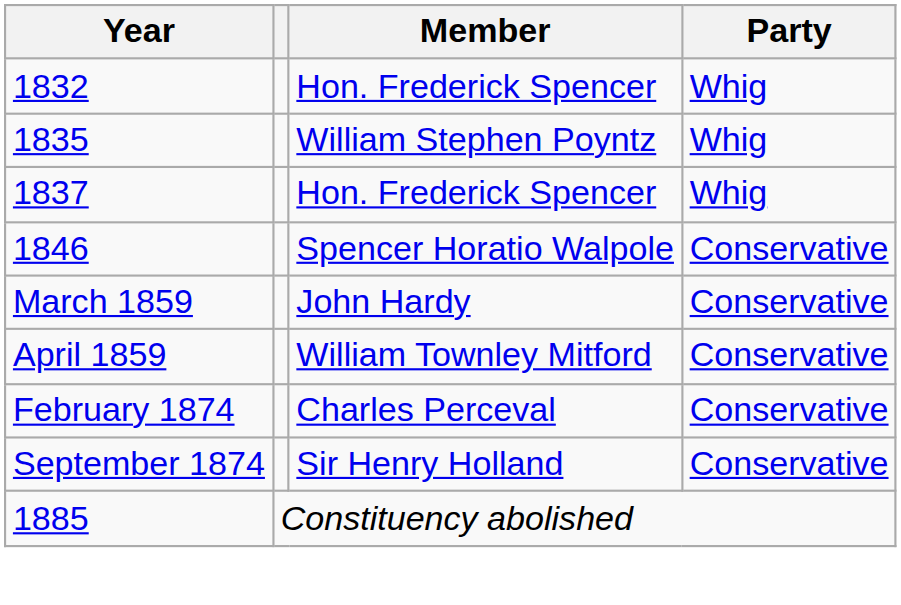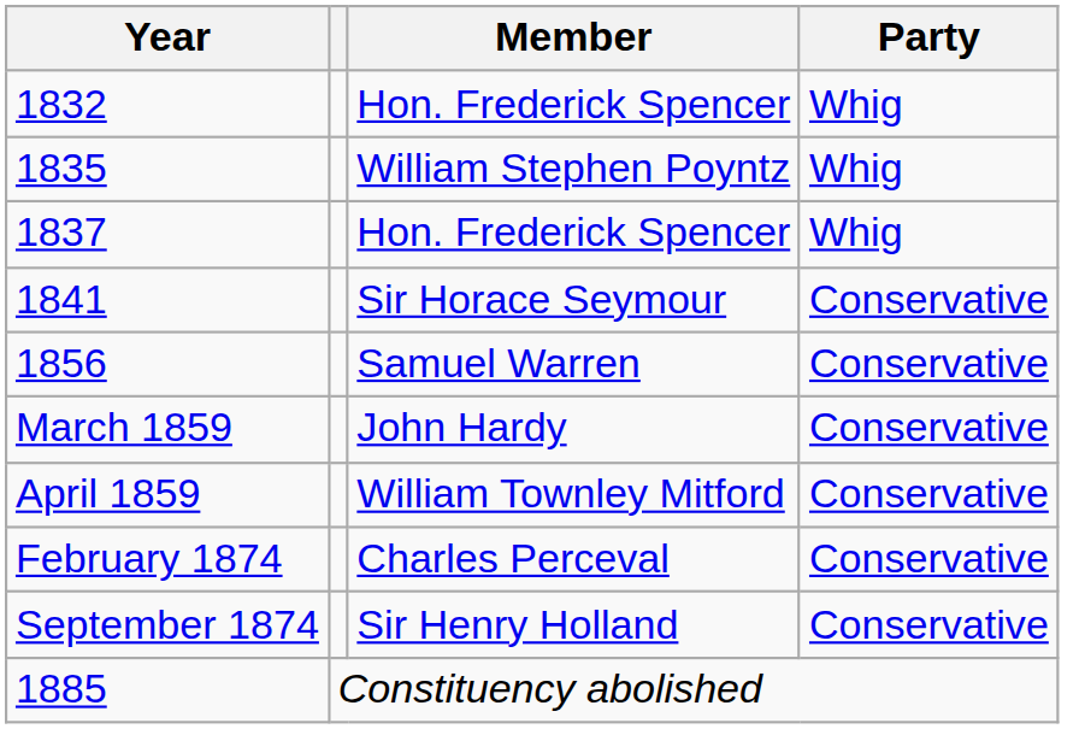+ row: 1841 | Sir Horace Seymour | Conservative
- row: 1846 | Spencer Horatio Walpole | Conservative
+ row: 1856 | Samuel Warren | Conservative
